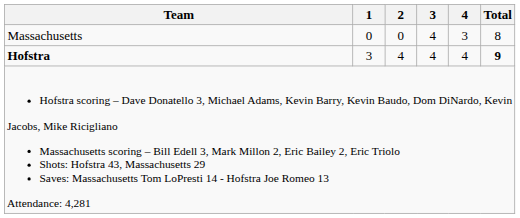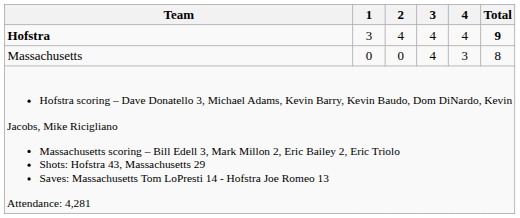rows swapped: Hofstra <-> Massachusetts
